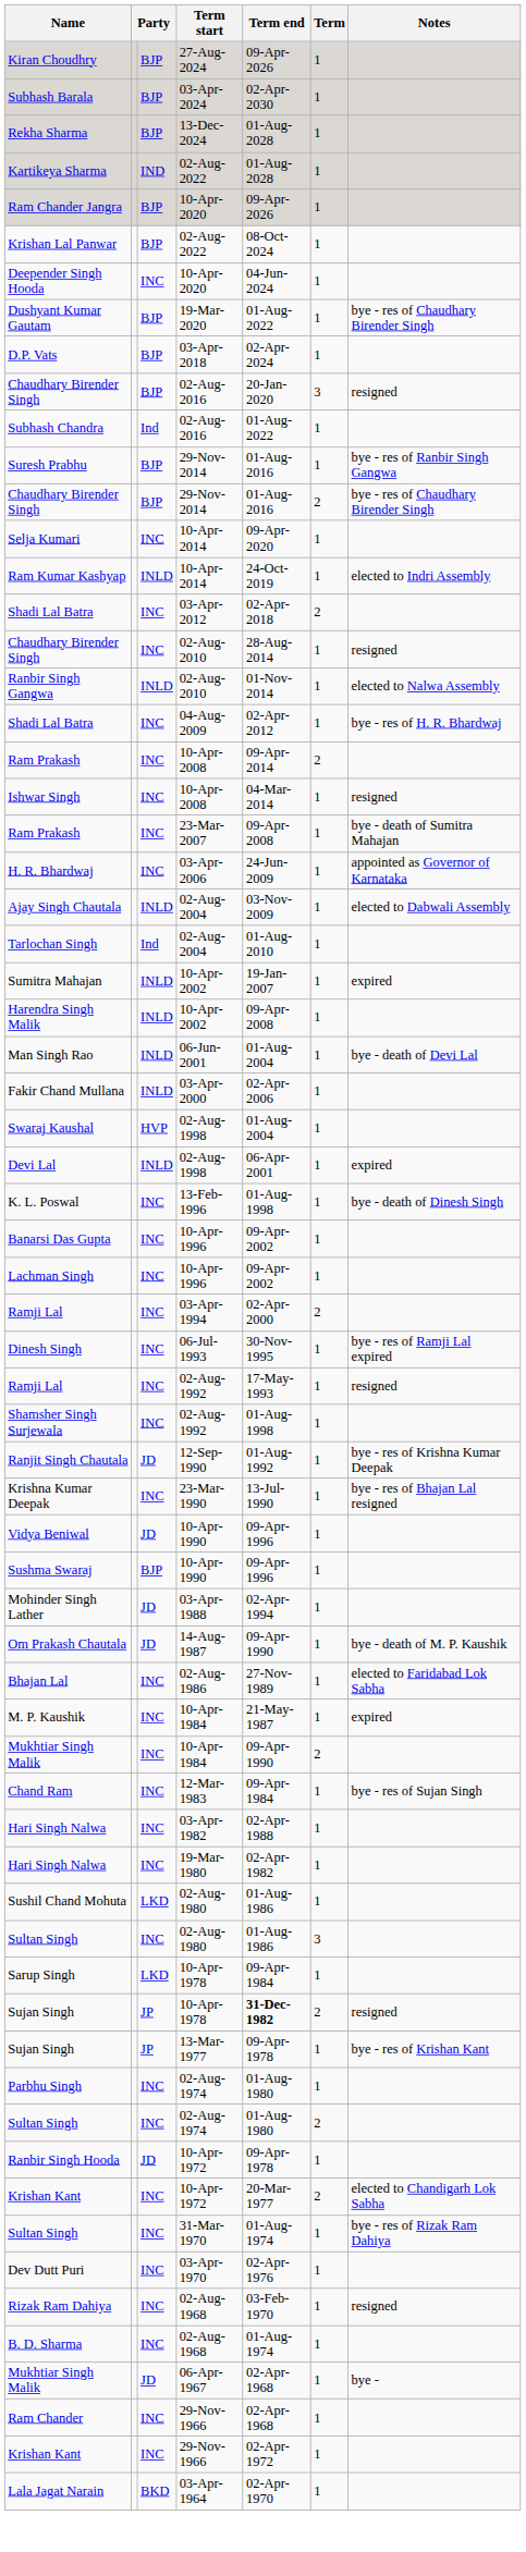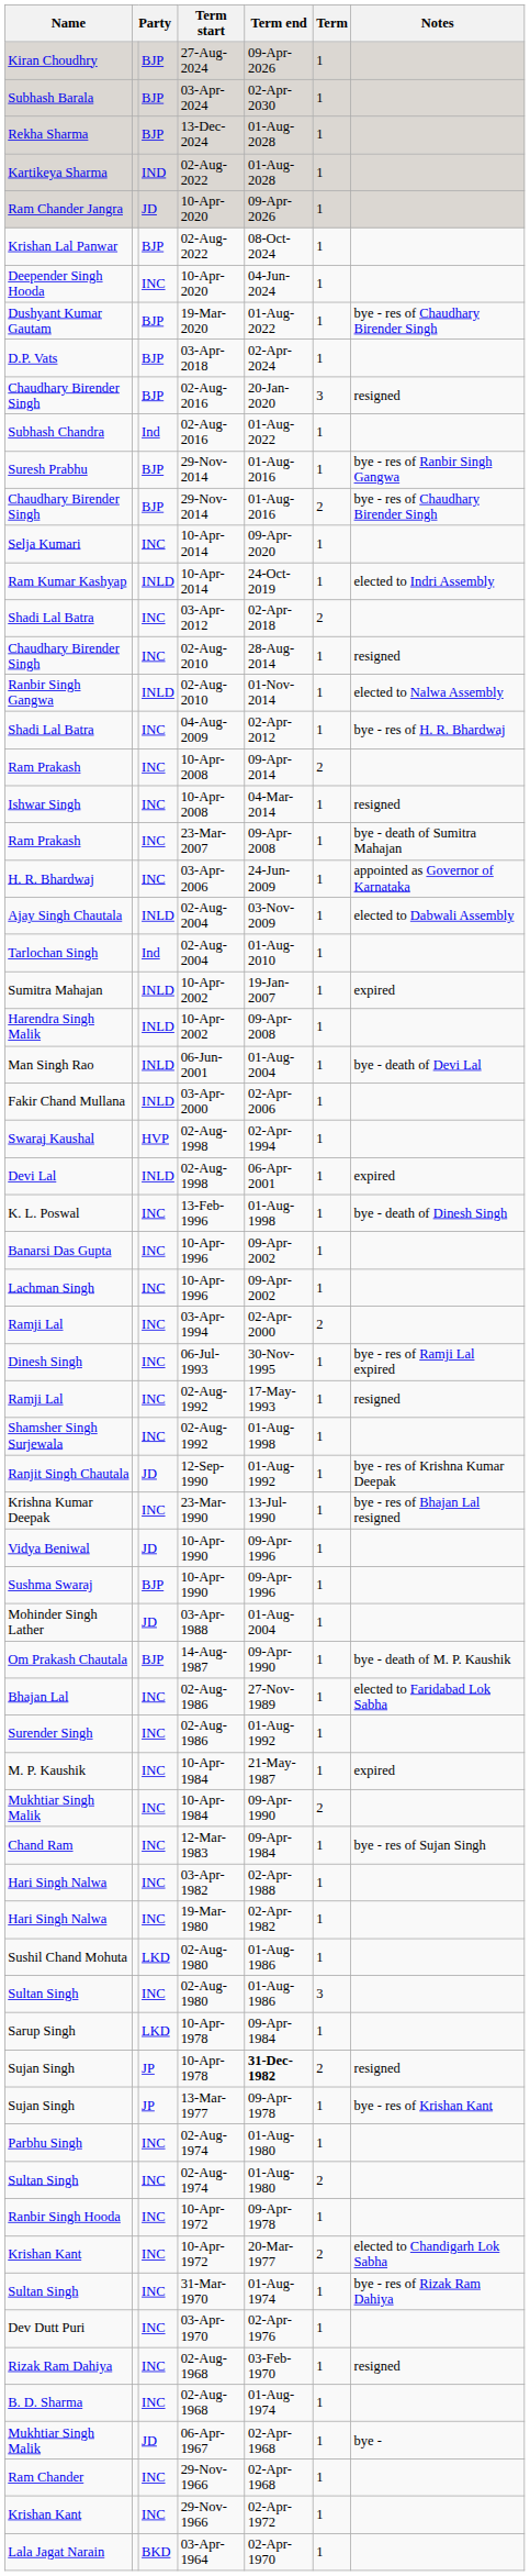Ram Chander Jangra | column 3: BJP -> JD
Swaraj Kaushal | Term end: 01-Aug-2004 -> 02-Apr-1994
Mohinder Singh Lather | Term end: 02-Apr-1994 -> 01-Aug-2004
Om Prakash Chautala | column 3: JD -> BJP
+ row: Surender Singh | INC | 02-Aug-1986 | 01-Aug-1992 | 1
Ranbir Singh Hooda | column 3: JD -> INC
